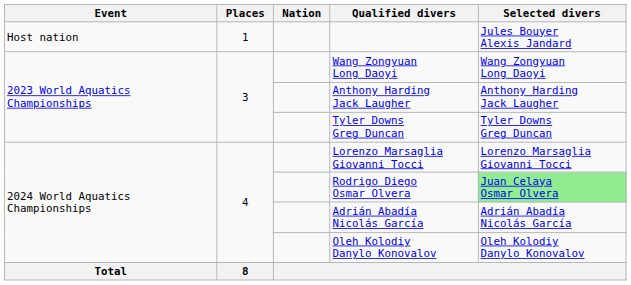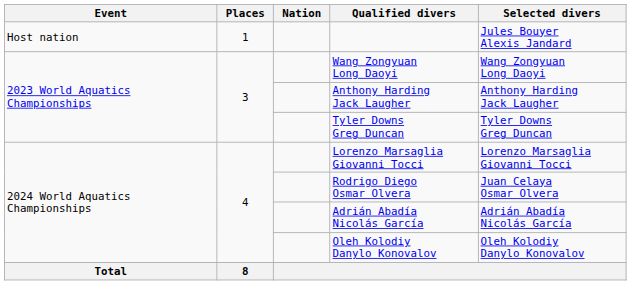Rodrigo Diego Osmar Olvera | Selected divers: lightgreen background -> no background
